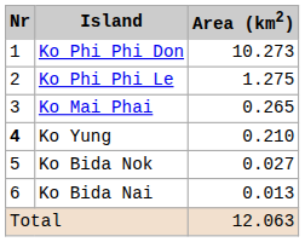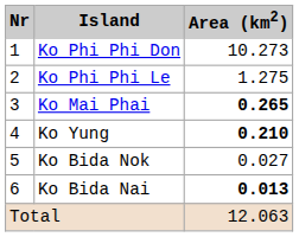Ko Mai Phai | Area (km2): normal -> bold
Ko Yung | Nr: bold -> normal
Ko Yung | Area (km2): normal -> bold
Ko Bida Nai | Area (km2): normal -> bold
